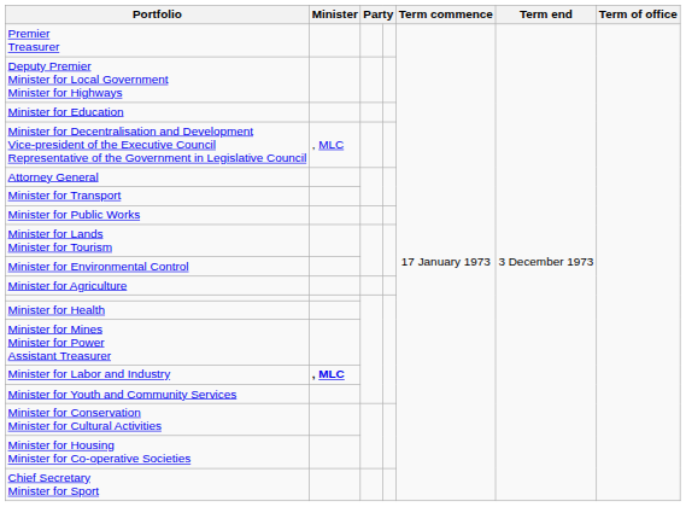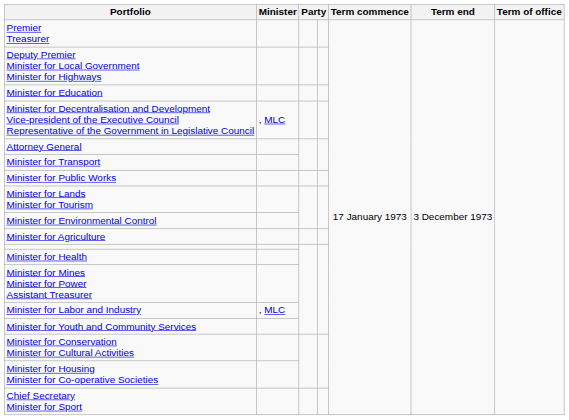Minister for Labor and Industry | Minister: bold -> normal
